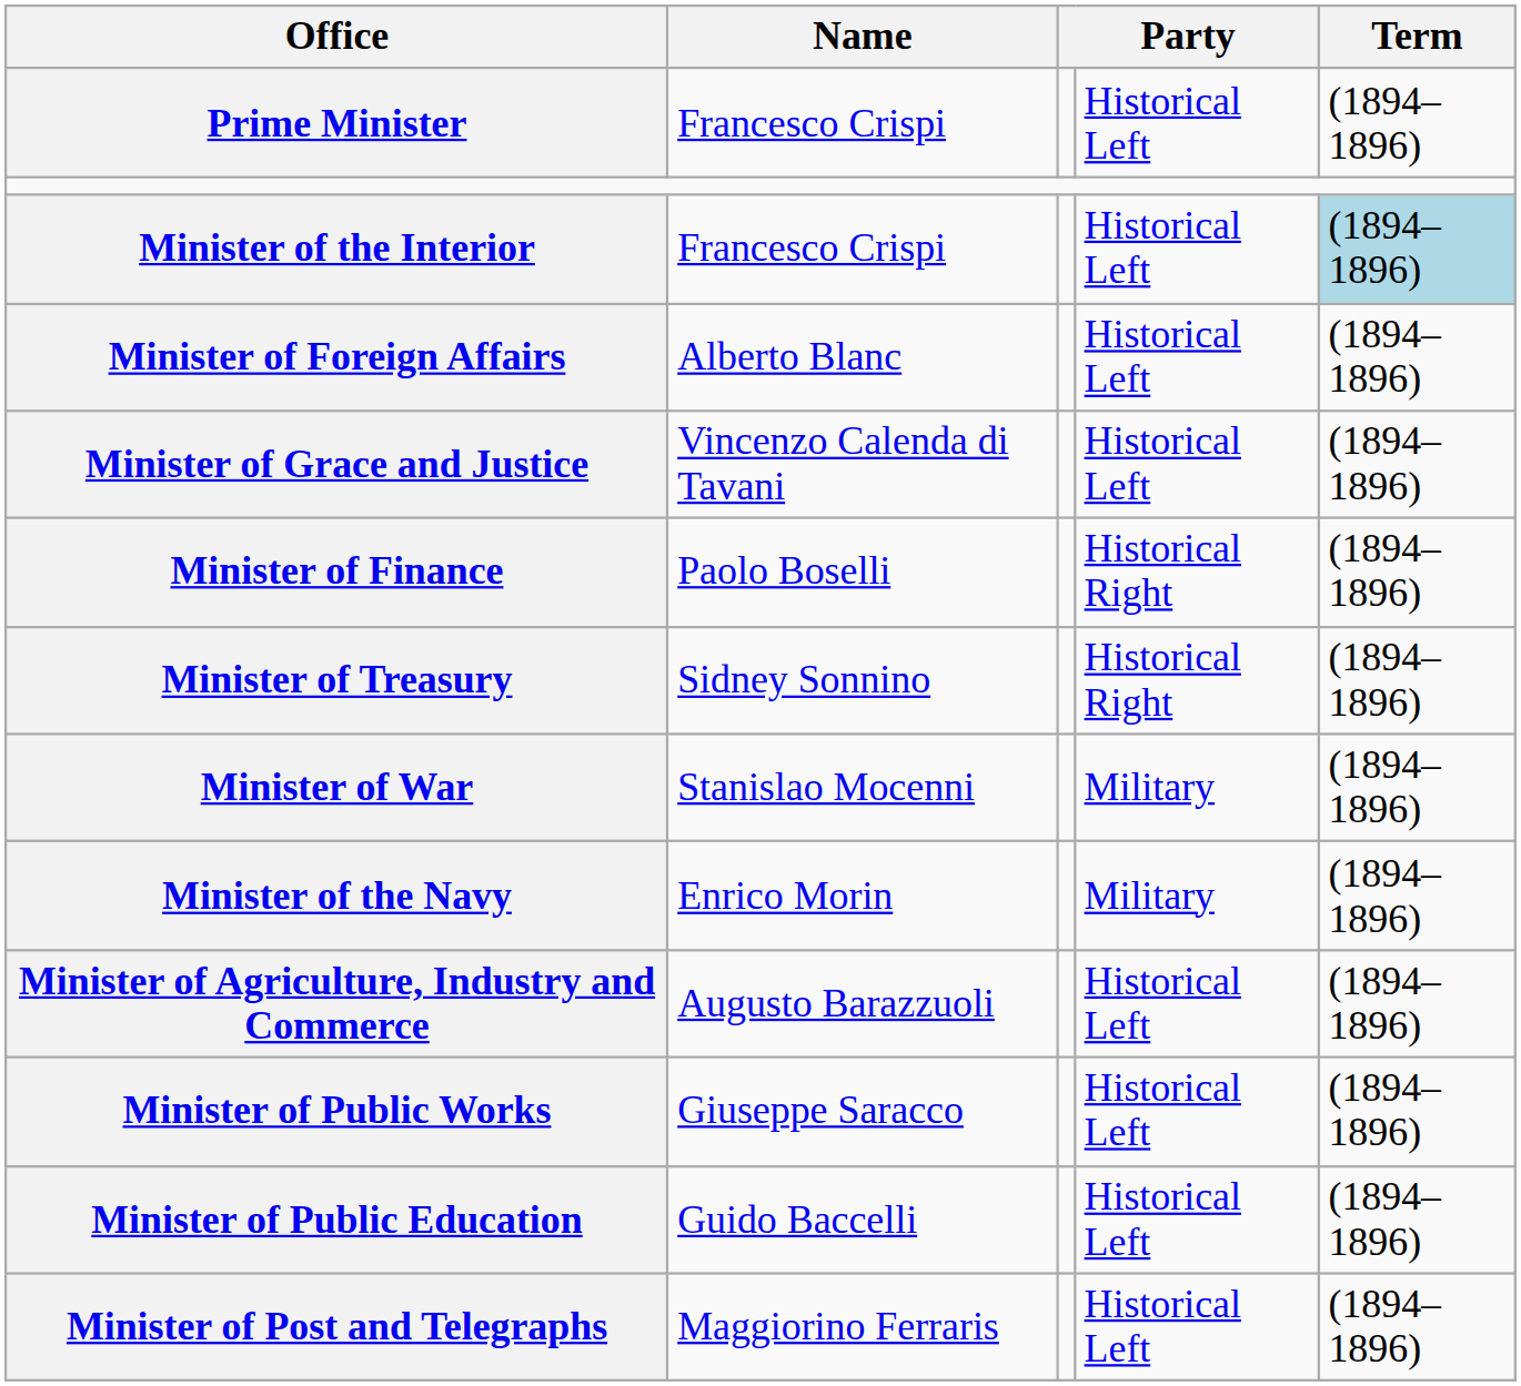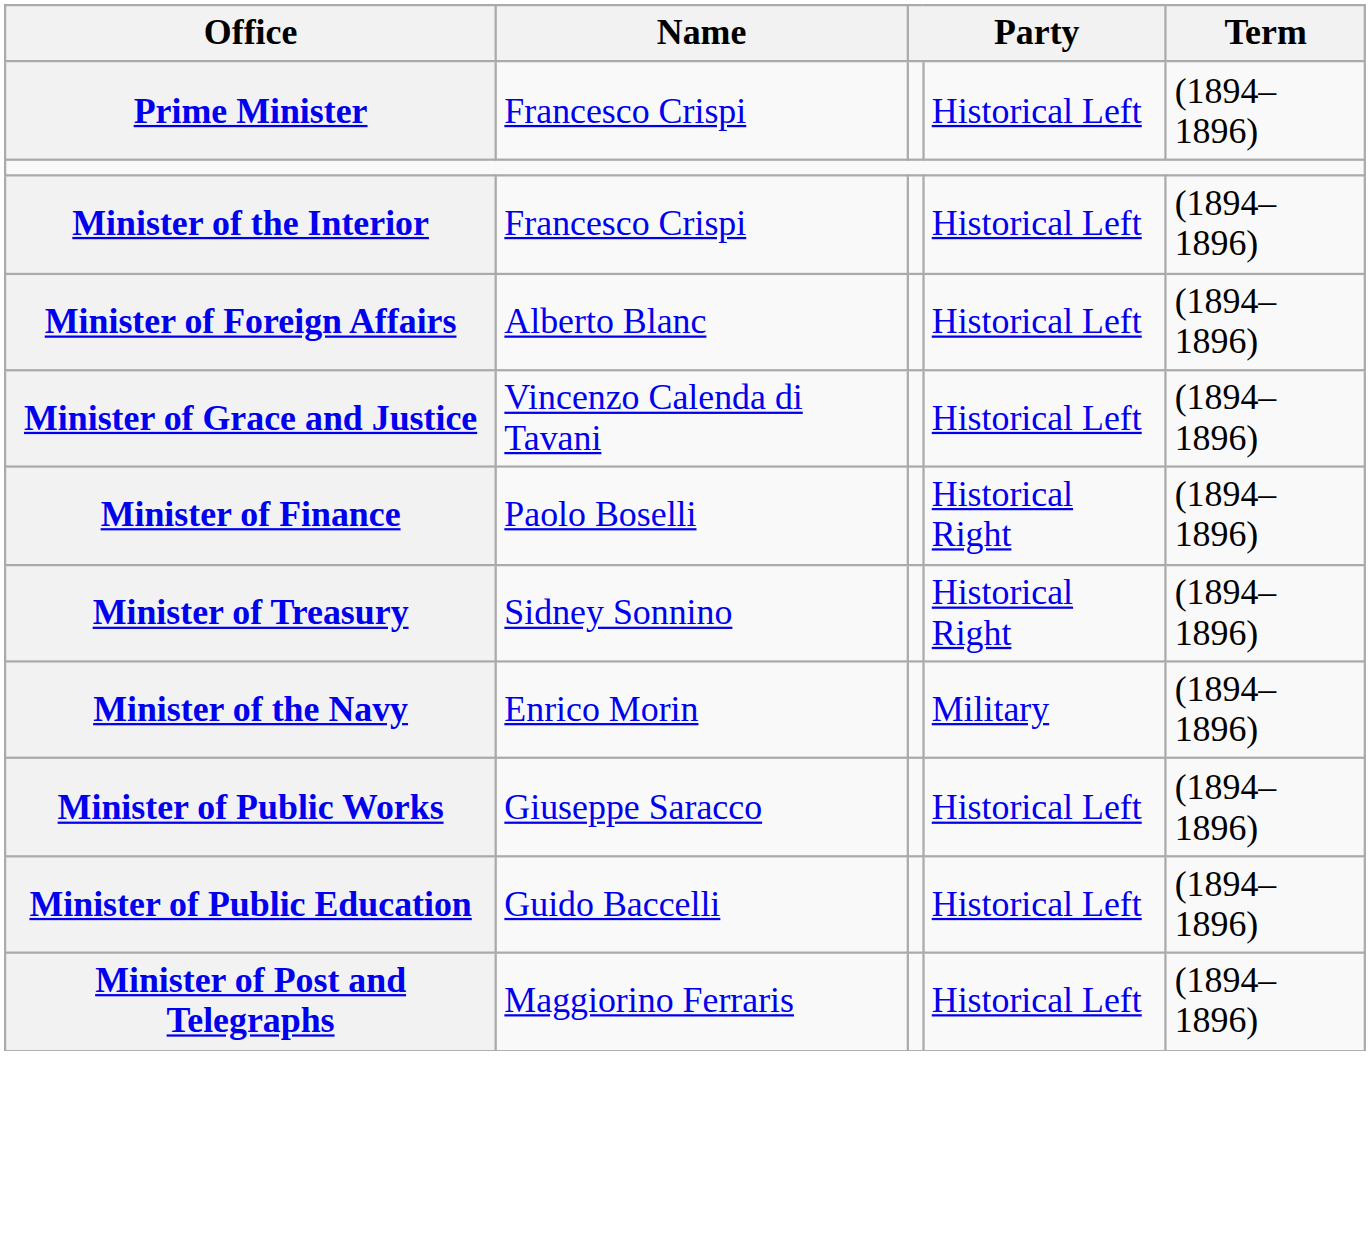Minister of the Interior | Term: lightblue background -> no background
- row: Minister of War | Stanislao Mocenni | Military | (1894–1896)
- row: Minister of Agriculture, Industry and Commerce | Augusto Barazzuoli | Historical Left | (1894–1896)
